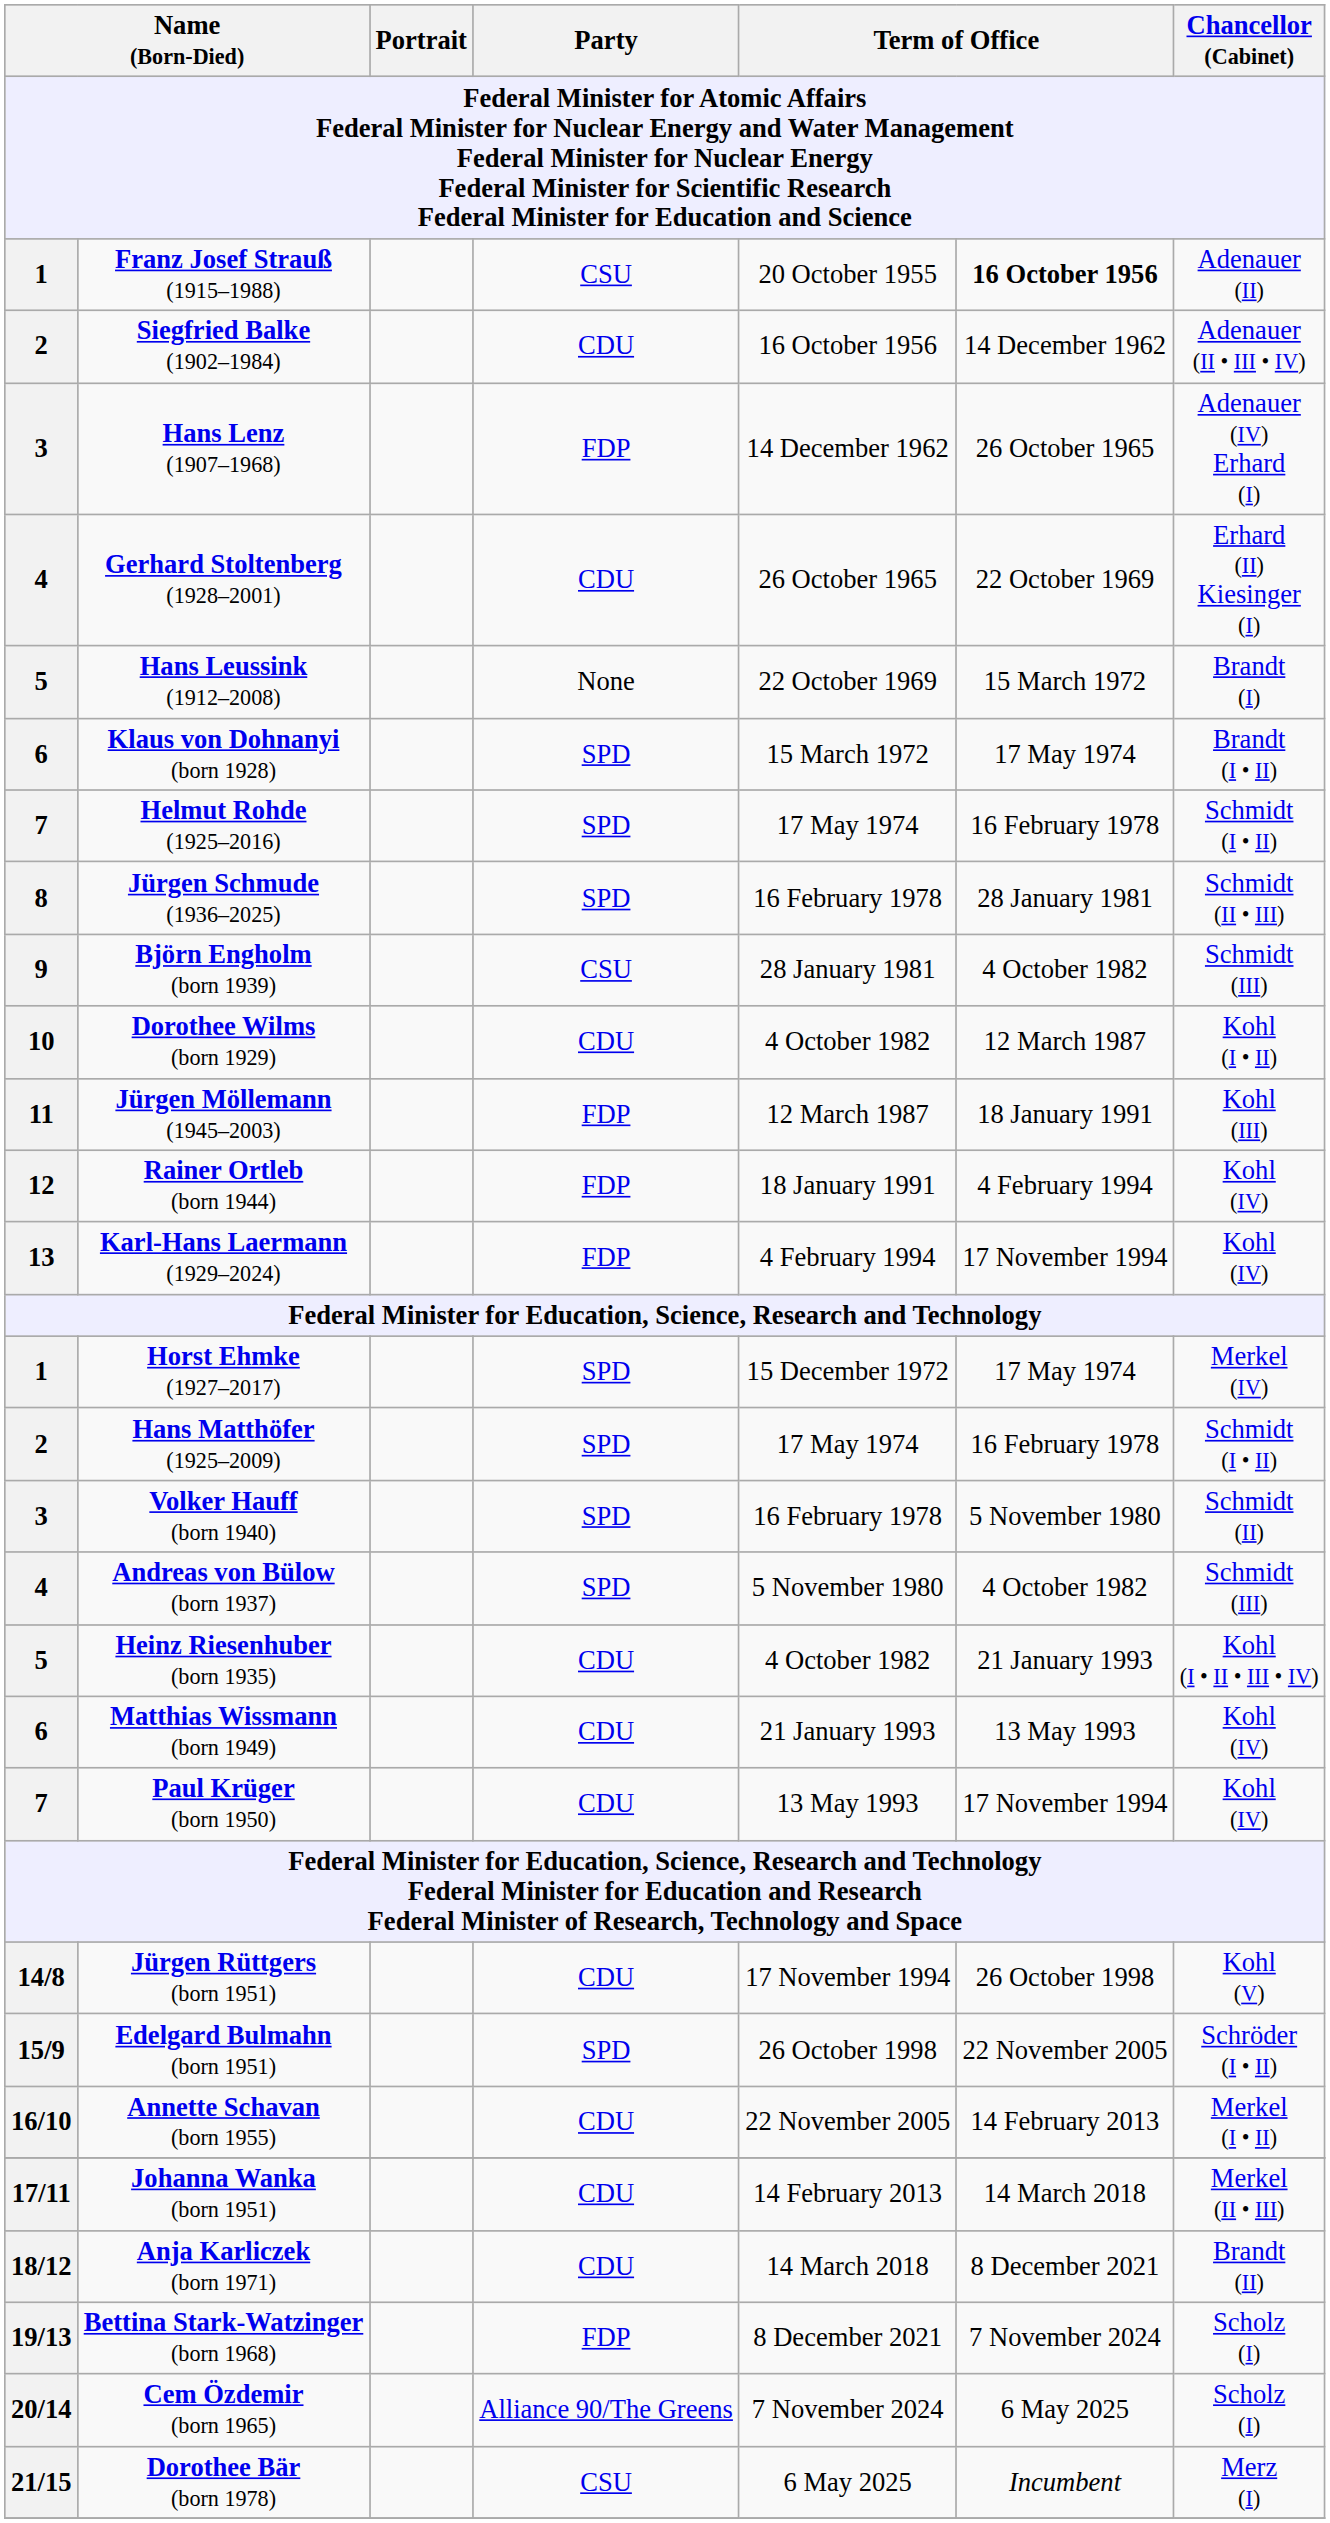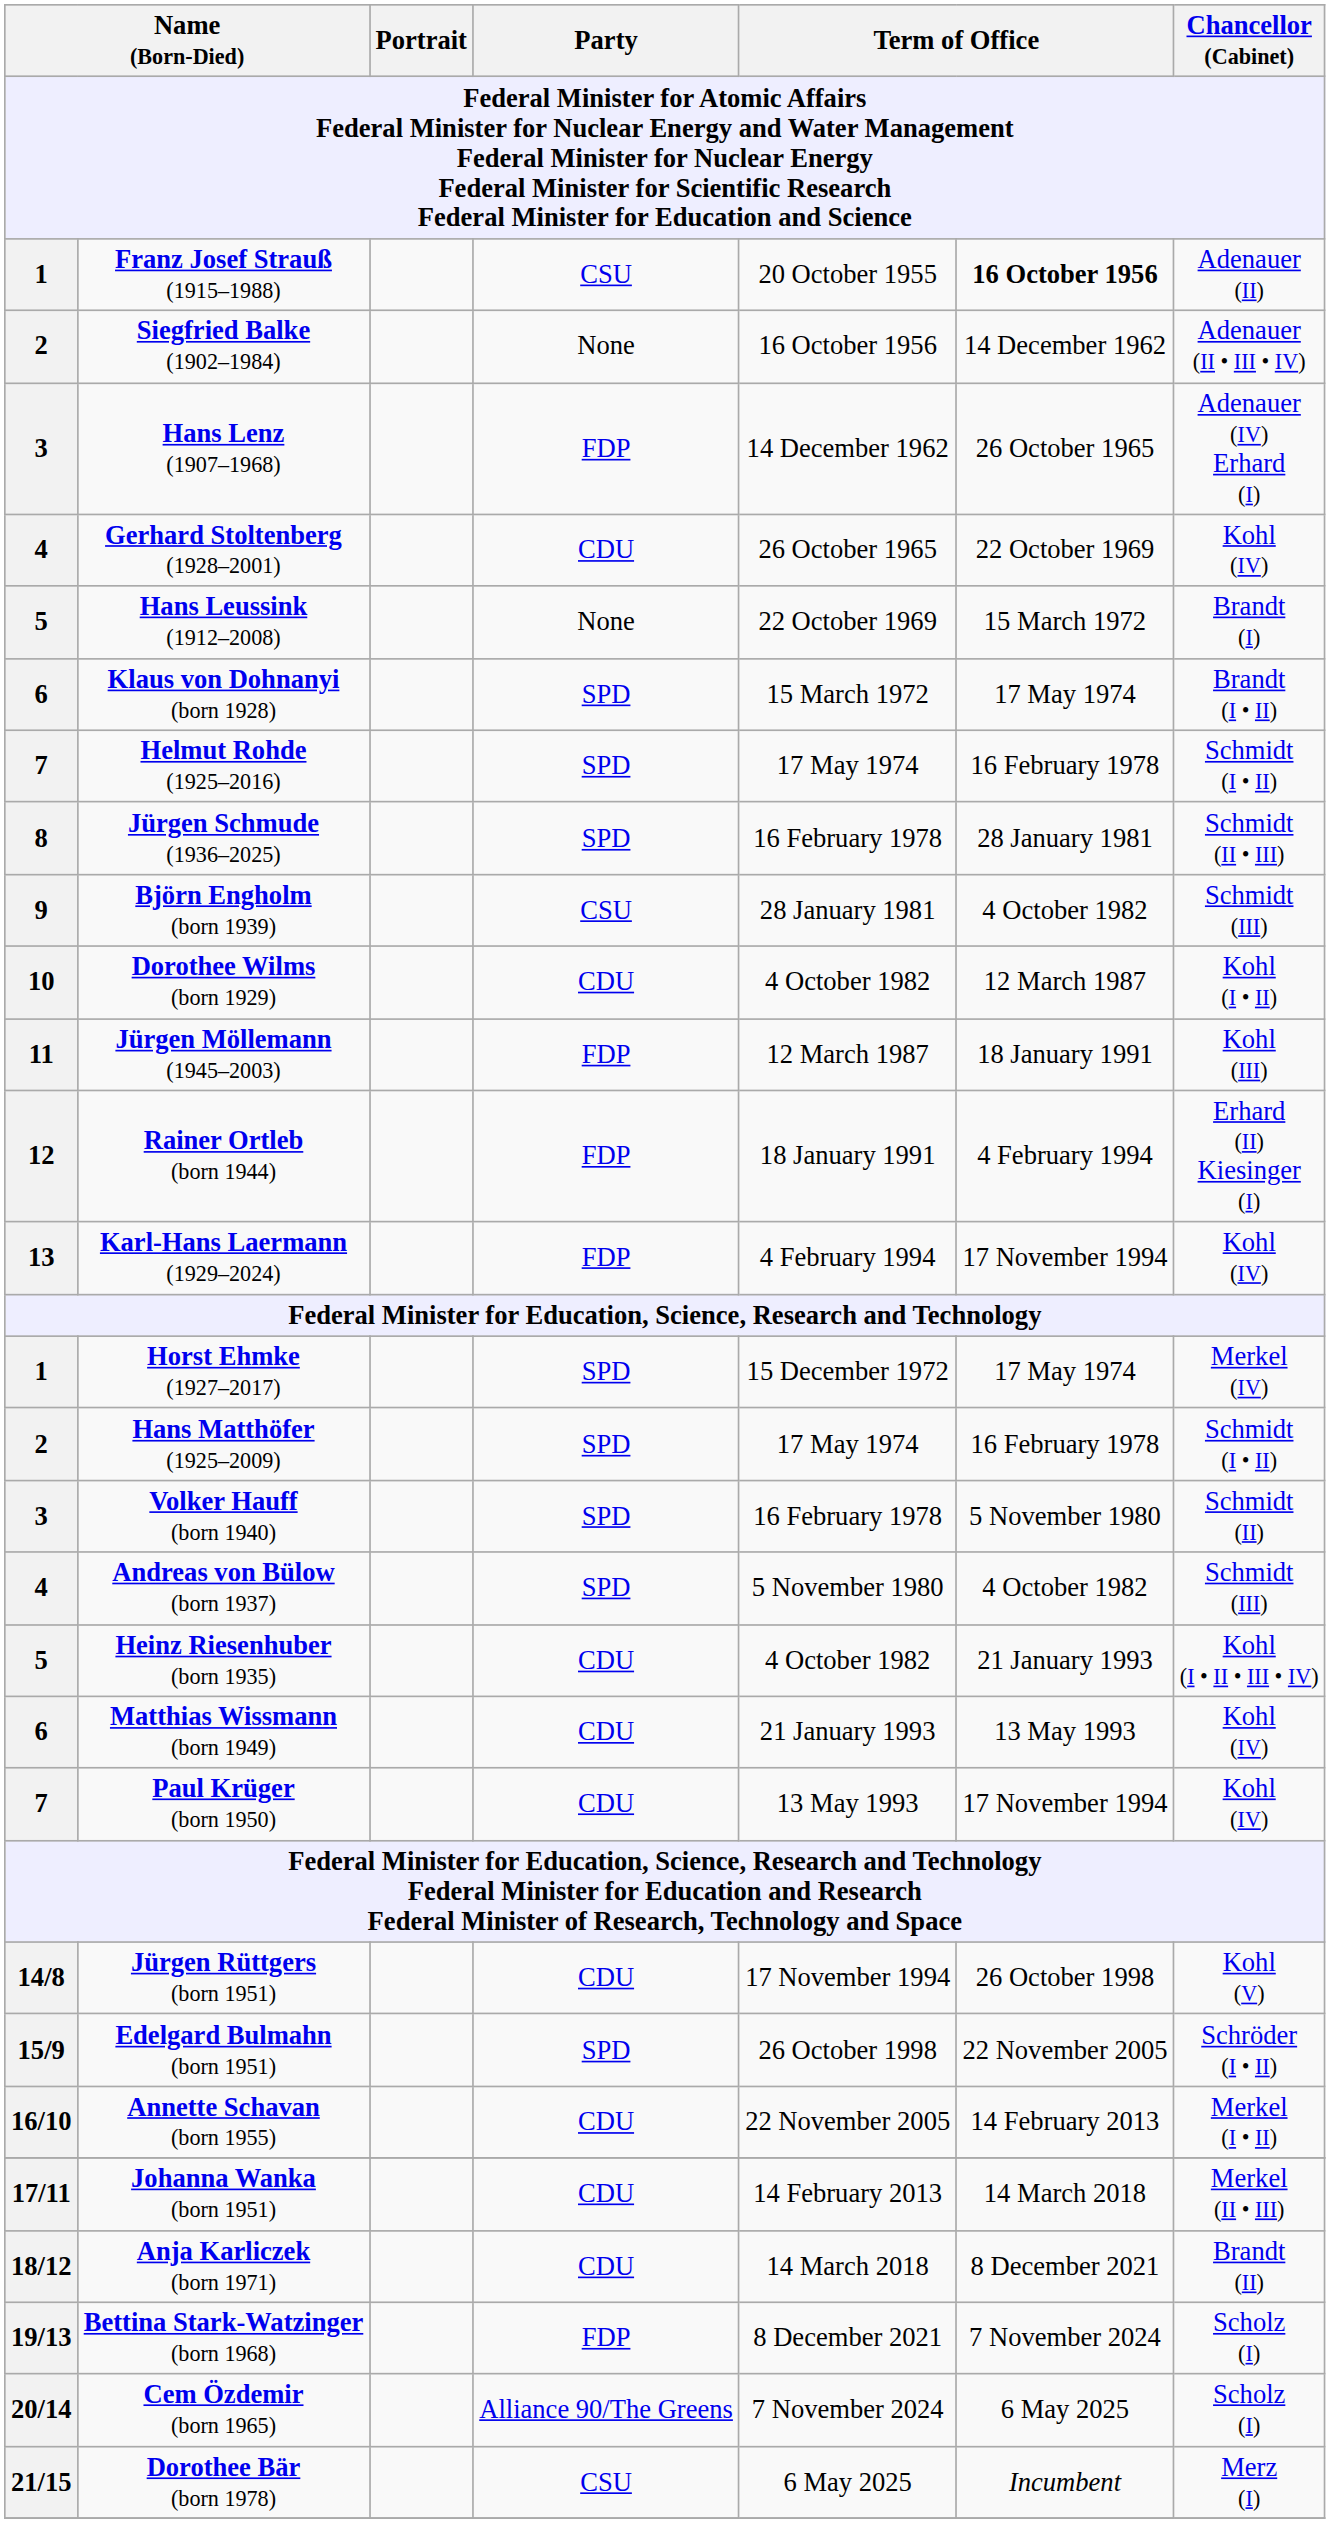Siegfried Balke (1902–1984) | Party: CDU -> None
Gerhard Stoltenberg (1928–2001) | Chancellor (Cabinet): Erhard (II) Kiesinger (I) -> Kohl (IV)
Rainer Ortleb (born 1944) | Chancellor (Cabinet): Kohl (IV) -> Erhard (II) Kiesinger (I)
